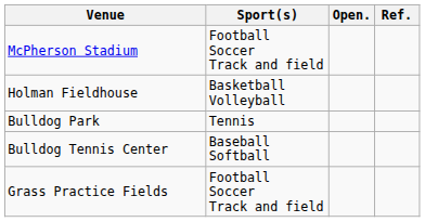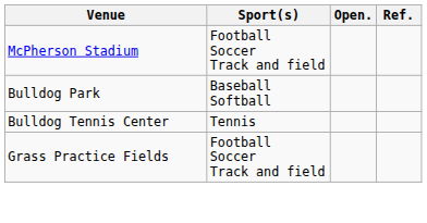- row: Holman Fieldhouse | Basketball Volleyball
Bulldog Park | Sport(s): Tennis -> Baseball Softball
Bulldog Tennis Center | Sport(s): Baseball Softball -> Tennis
